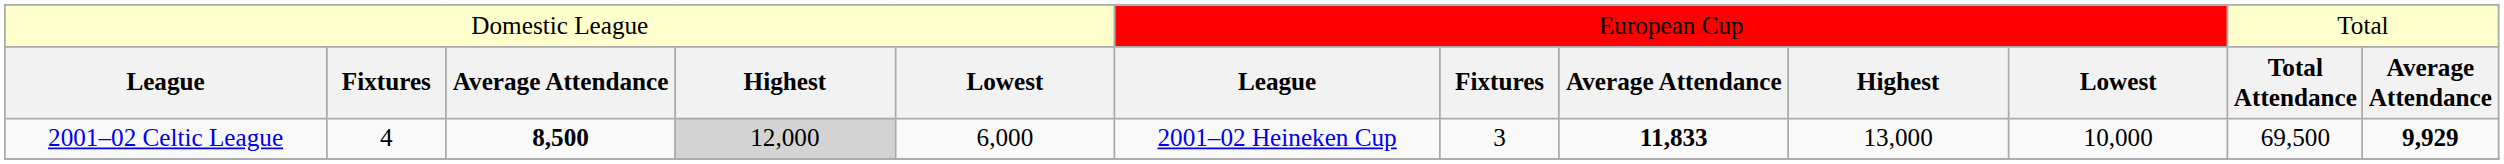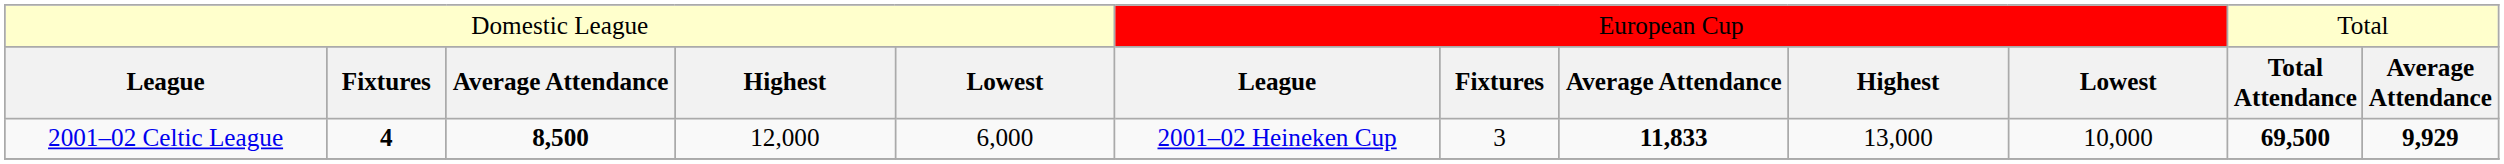2001–02 Celtic League | column 2: normal -> bold
2001–02 Celtic League | column 4: lightgrey background -> no background
2001–02 Celtic League | column 11: normal -> bold
